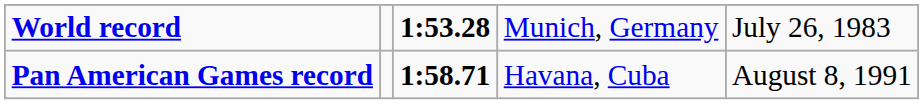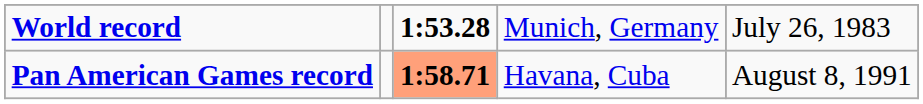Pan American Games record | column 3: no background -> lightsalmon background
